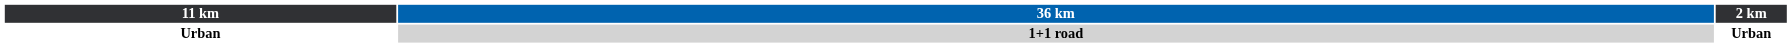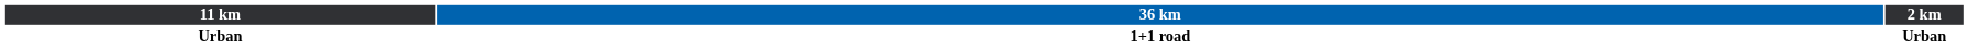row 2 | column 2: lightgrey background -> no background
